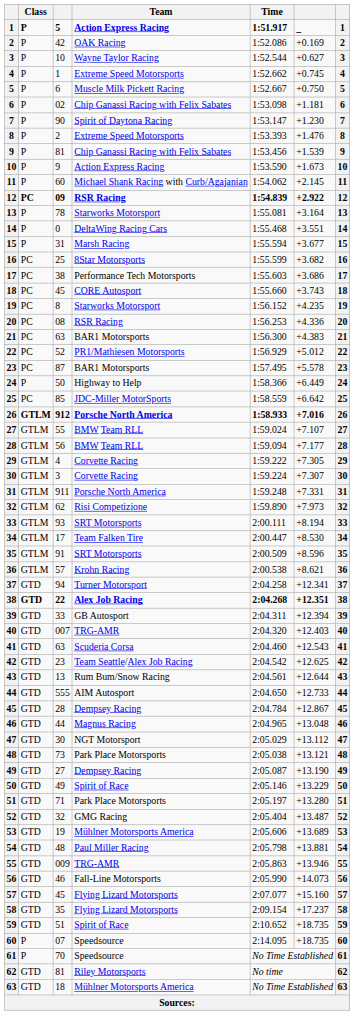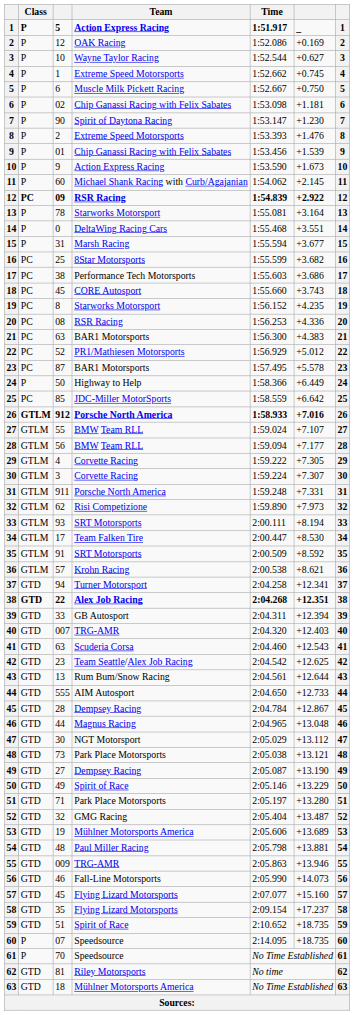row 3 | column 3: 42 -> 12
row 10 | column 3: 81 -> 01
row 36 | column 6: +8.596 -> +8.592
